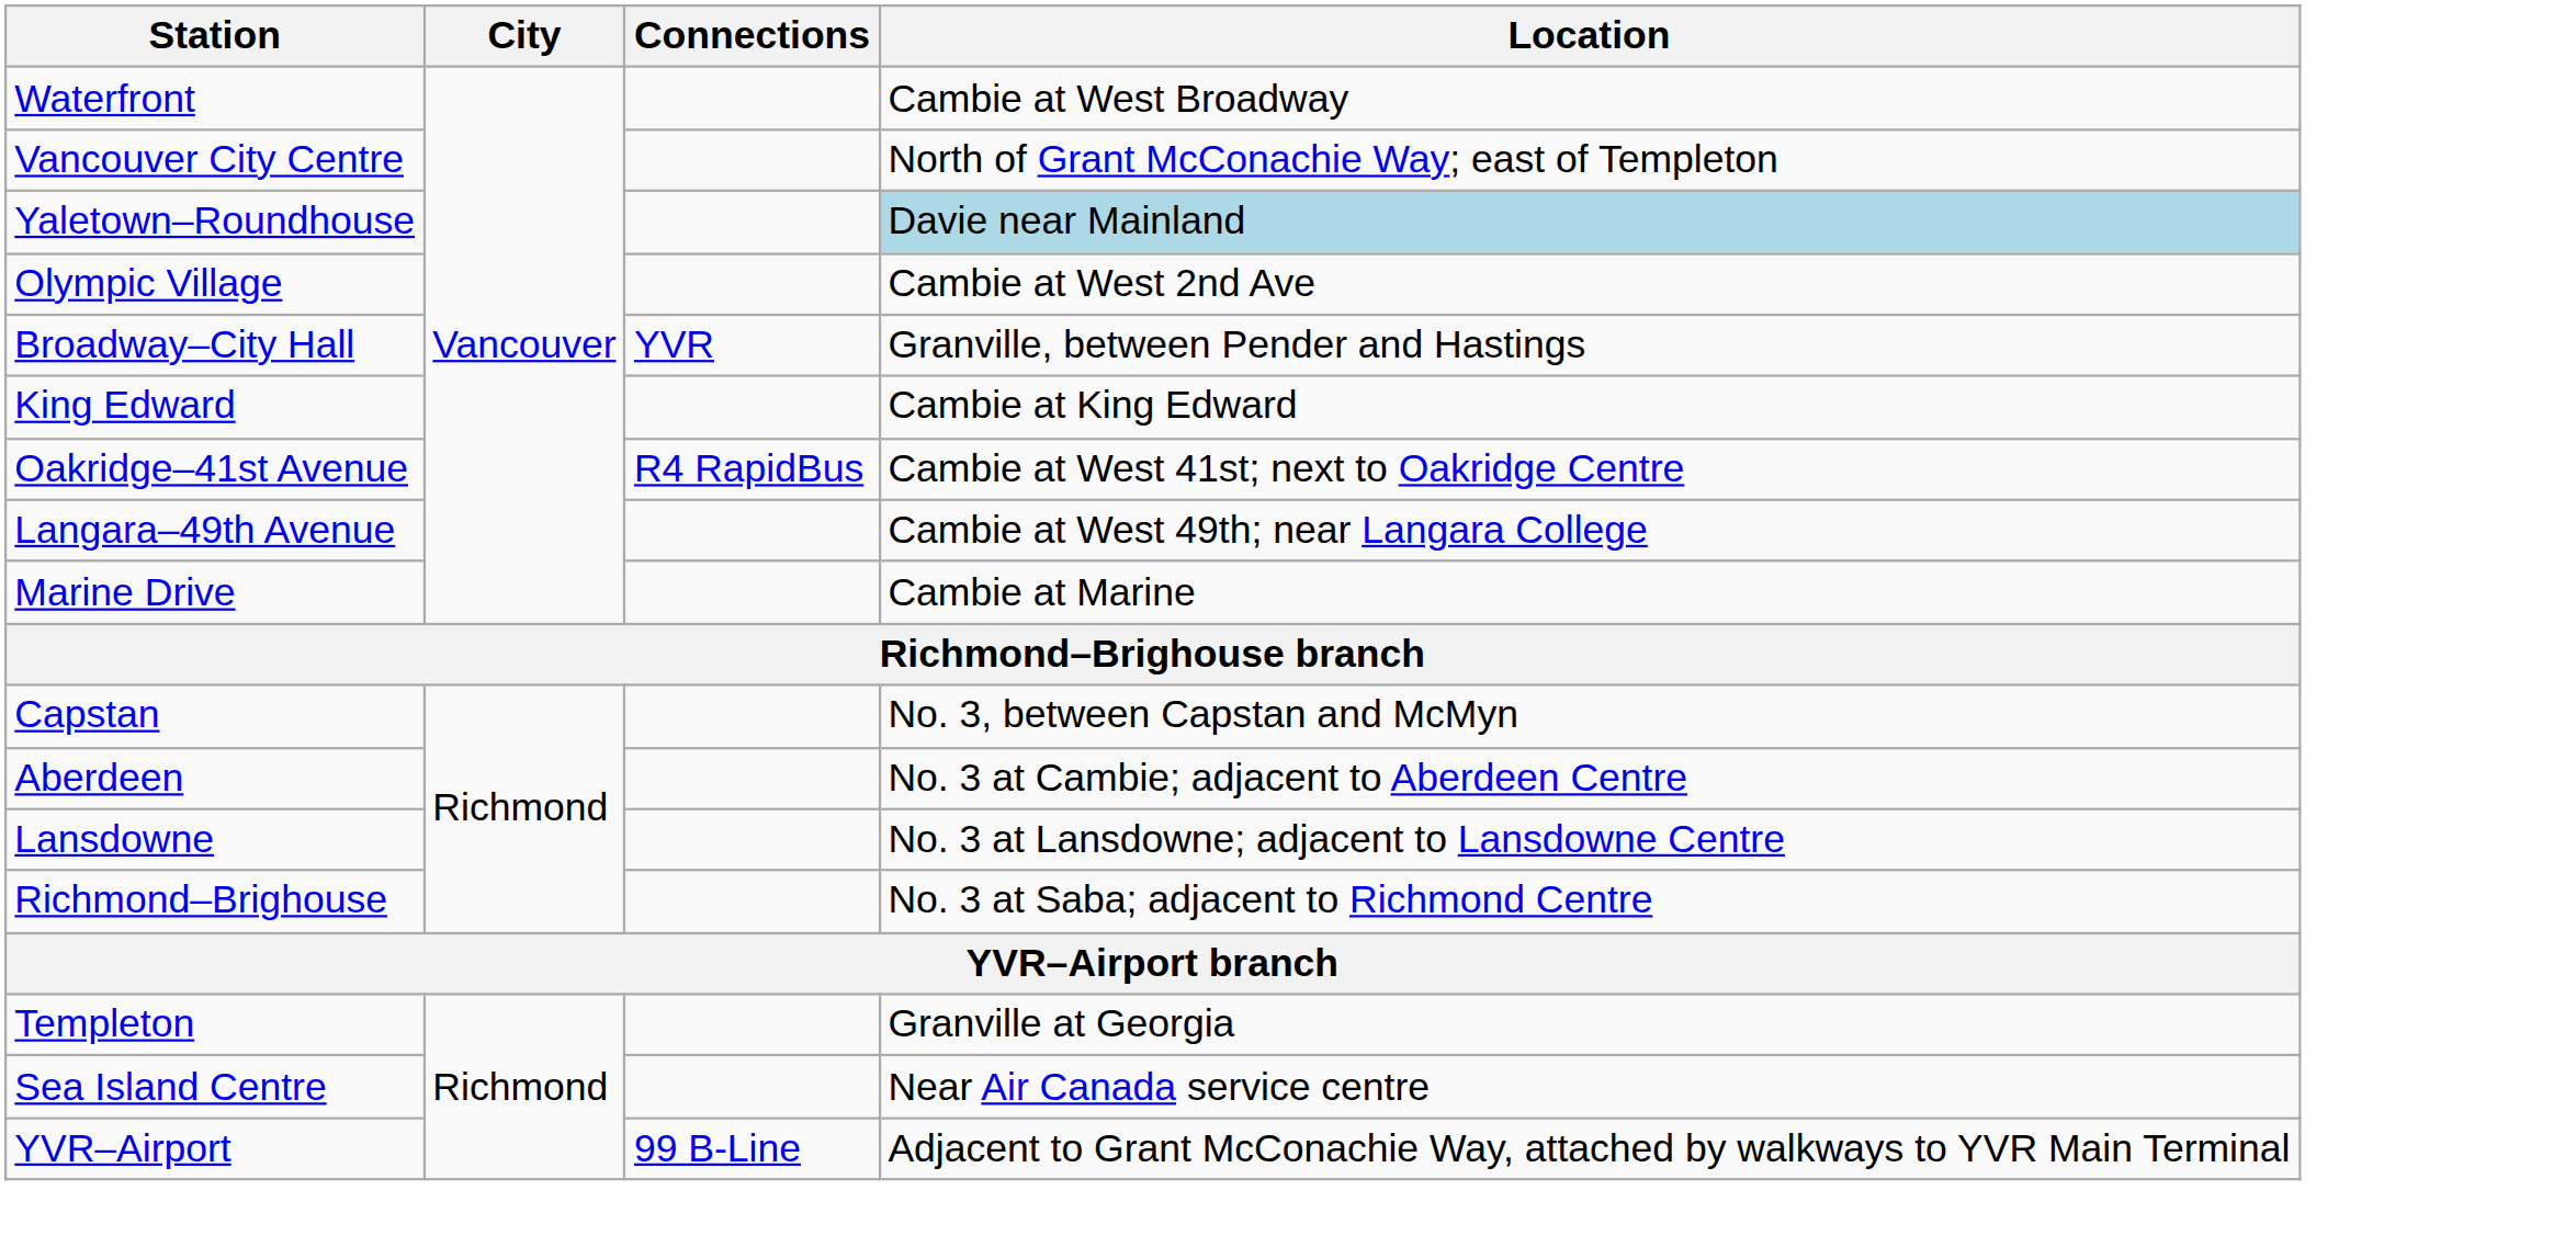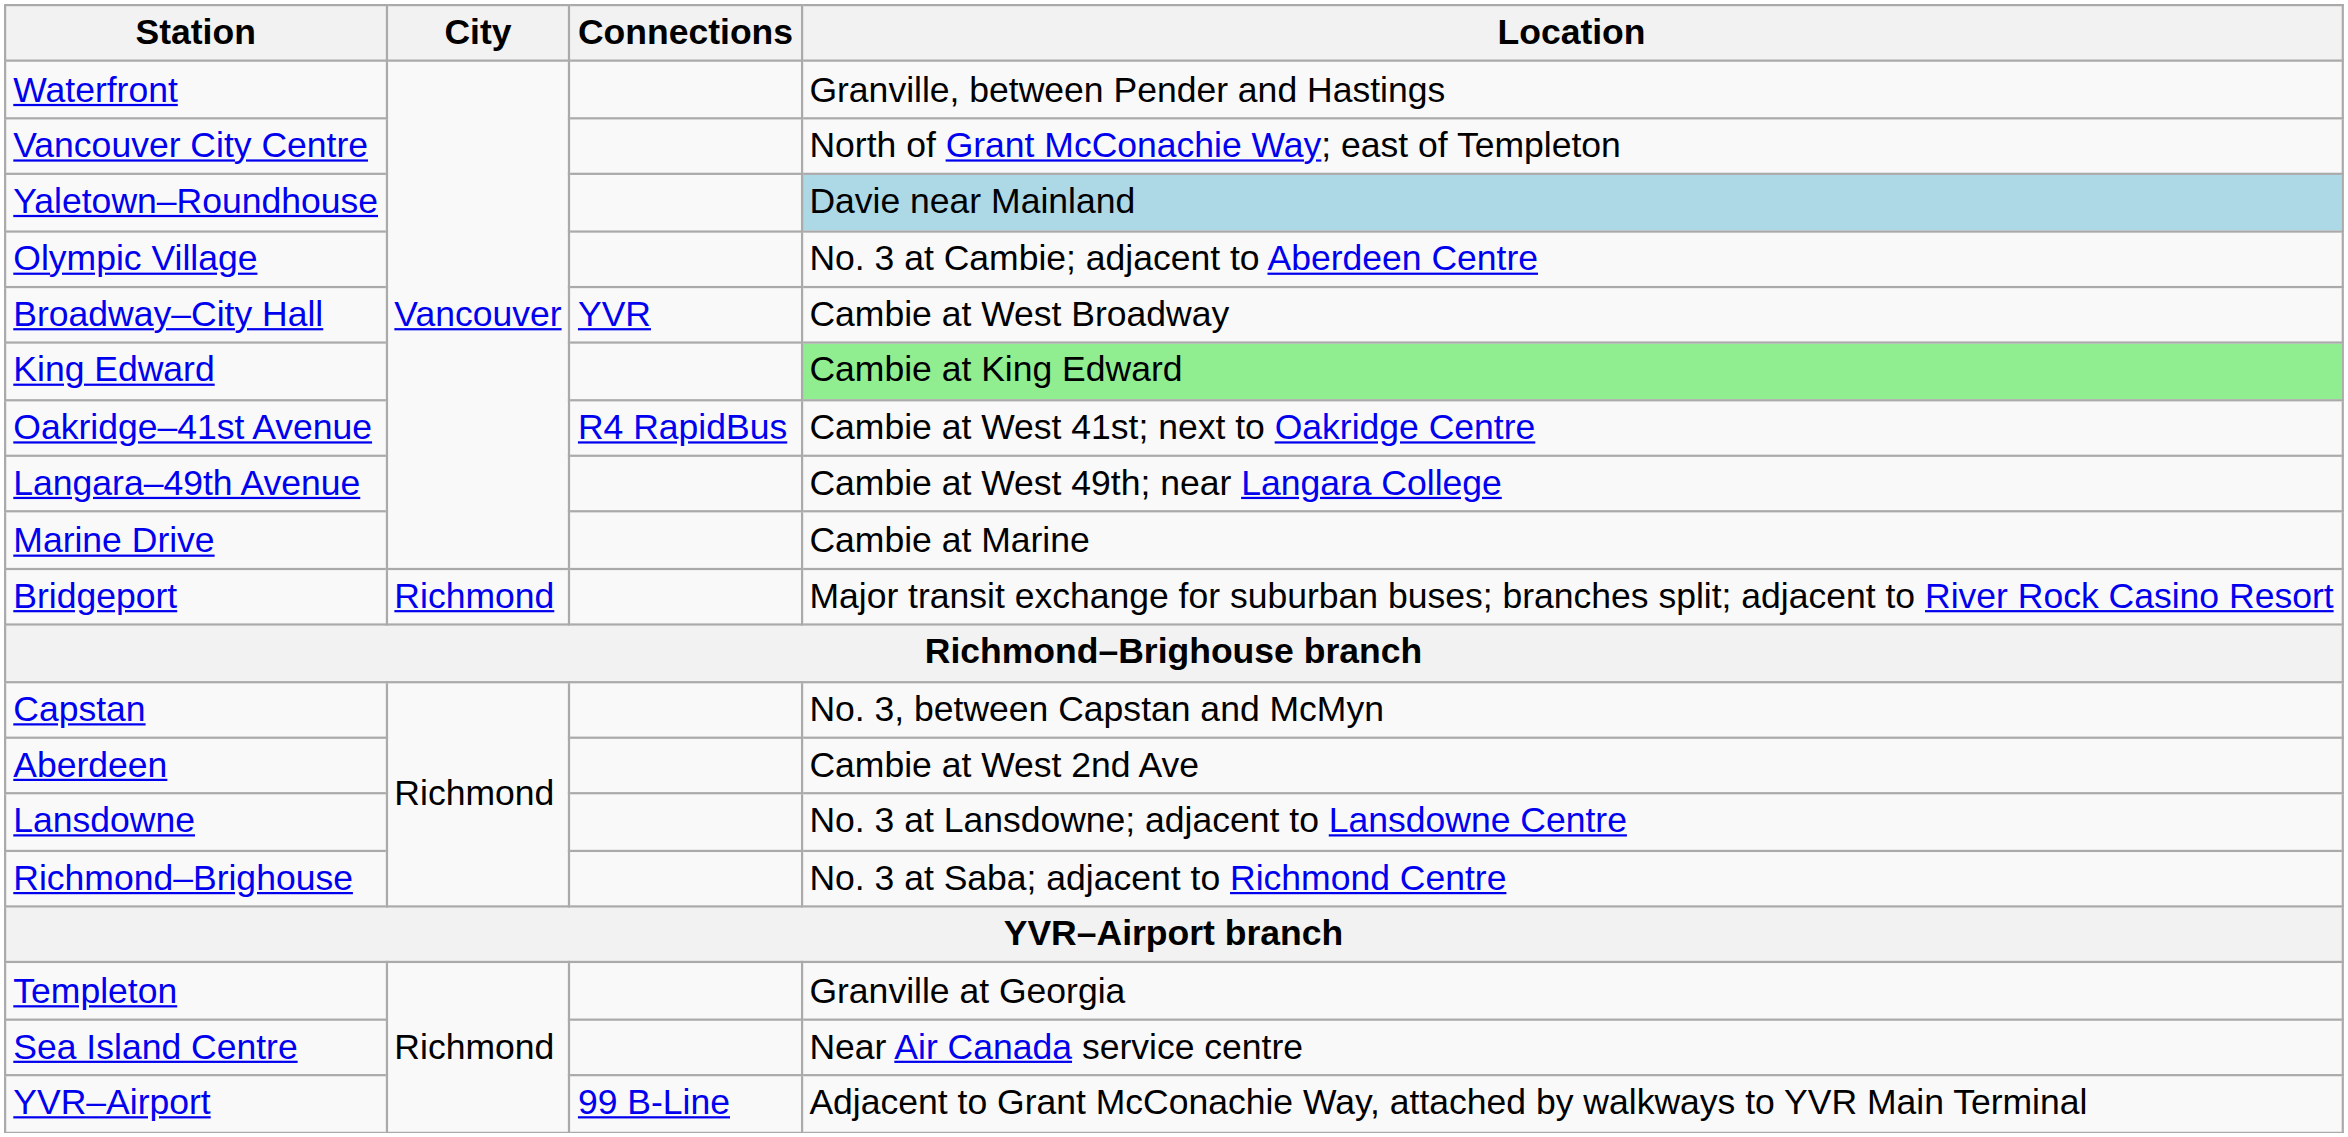Waterfront | Location: Cambie at West Broadway -> Granville, between Pender and Hastings
Olympic Village | Location: Cambie at West 2nd Ave -> No. 3 at Cambie; adjacent to Aberdeen Centre
Broadway–City Hall | Location: Granville, between Pender and Hastings -> Cambie at West Broadway
King Edward | Location: no background -> lightgreen background
+ row: Bridgeport | Richmond | Major transit exchange for suburban buses; branches split; adjacent to River Rock Casino Resort
Aberdeen | Location: No. 3 at Cambie; adjacent to Aberdeen Centre -> Cambie at West 2nd Ave
